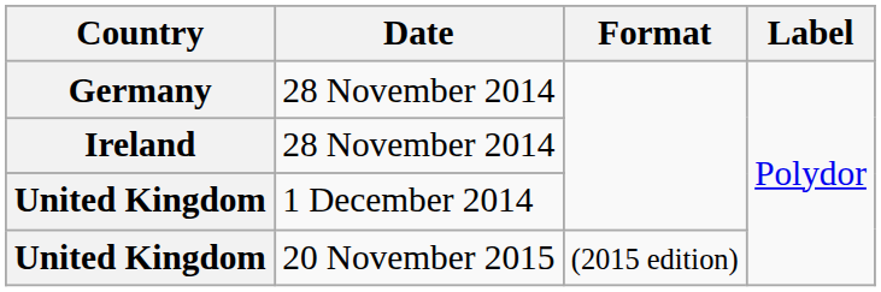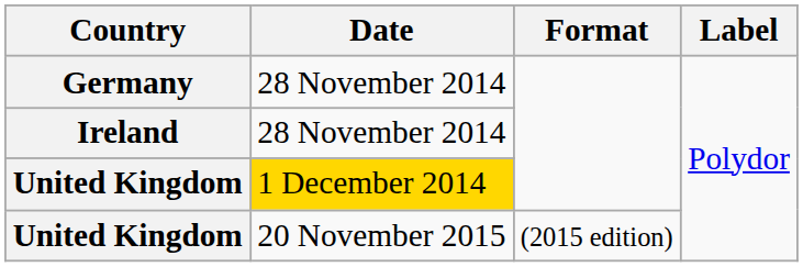United Kingdom / 1 December 2014 | Date: no background -> gold background
